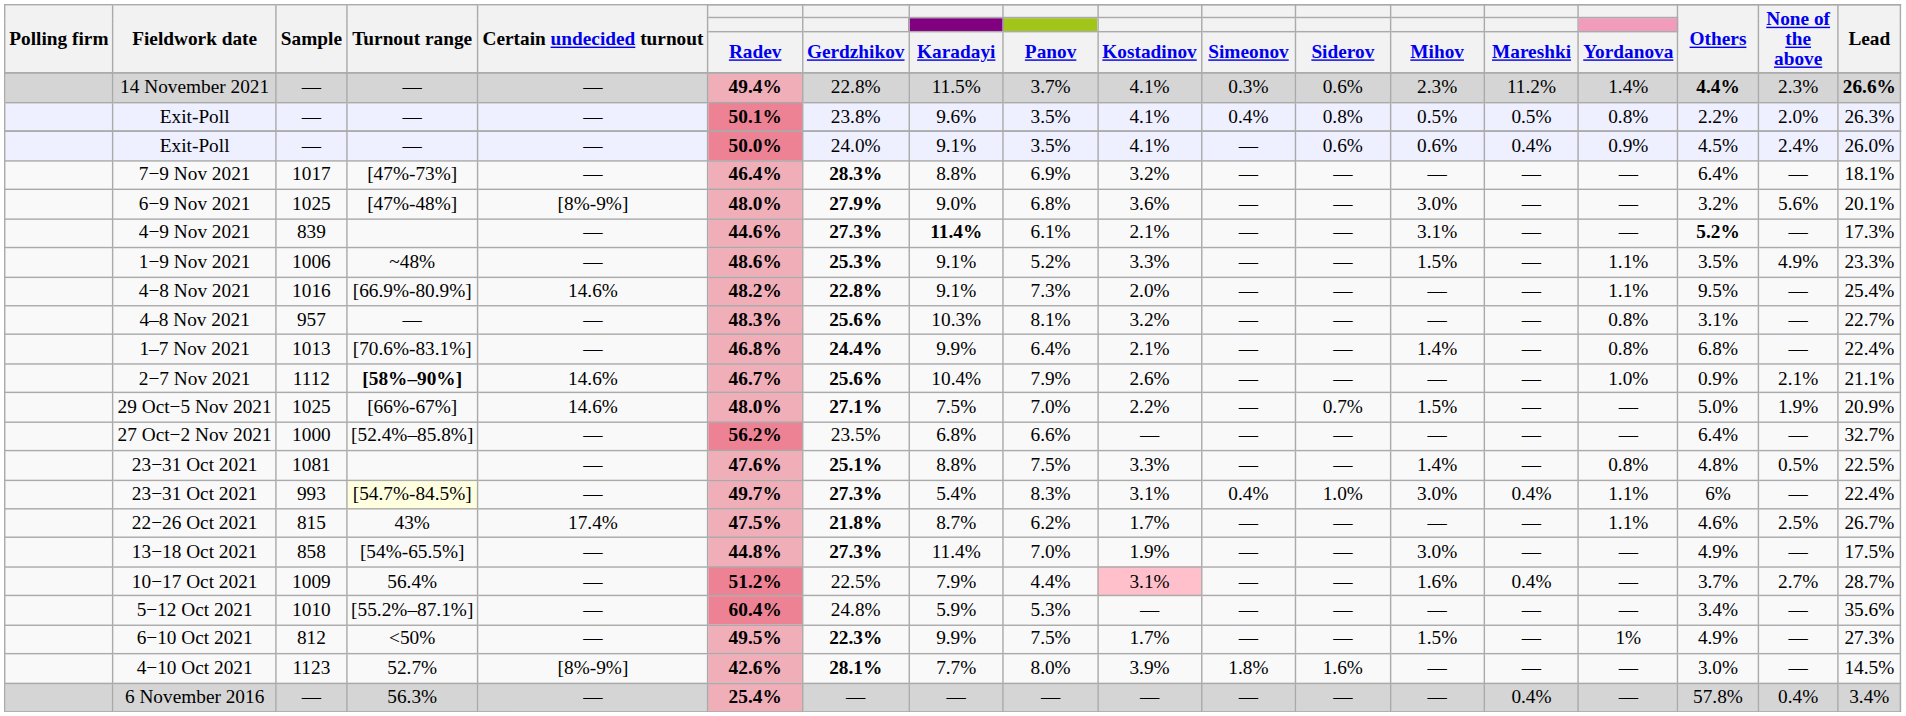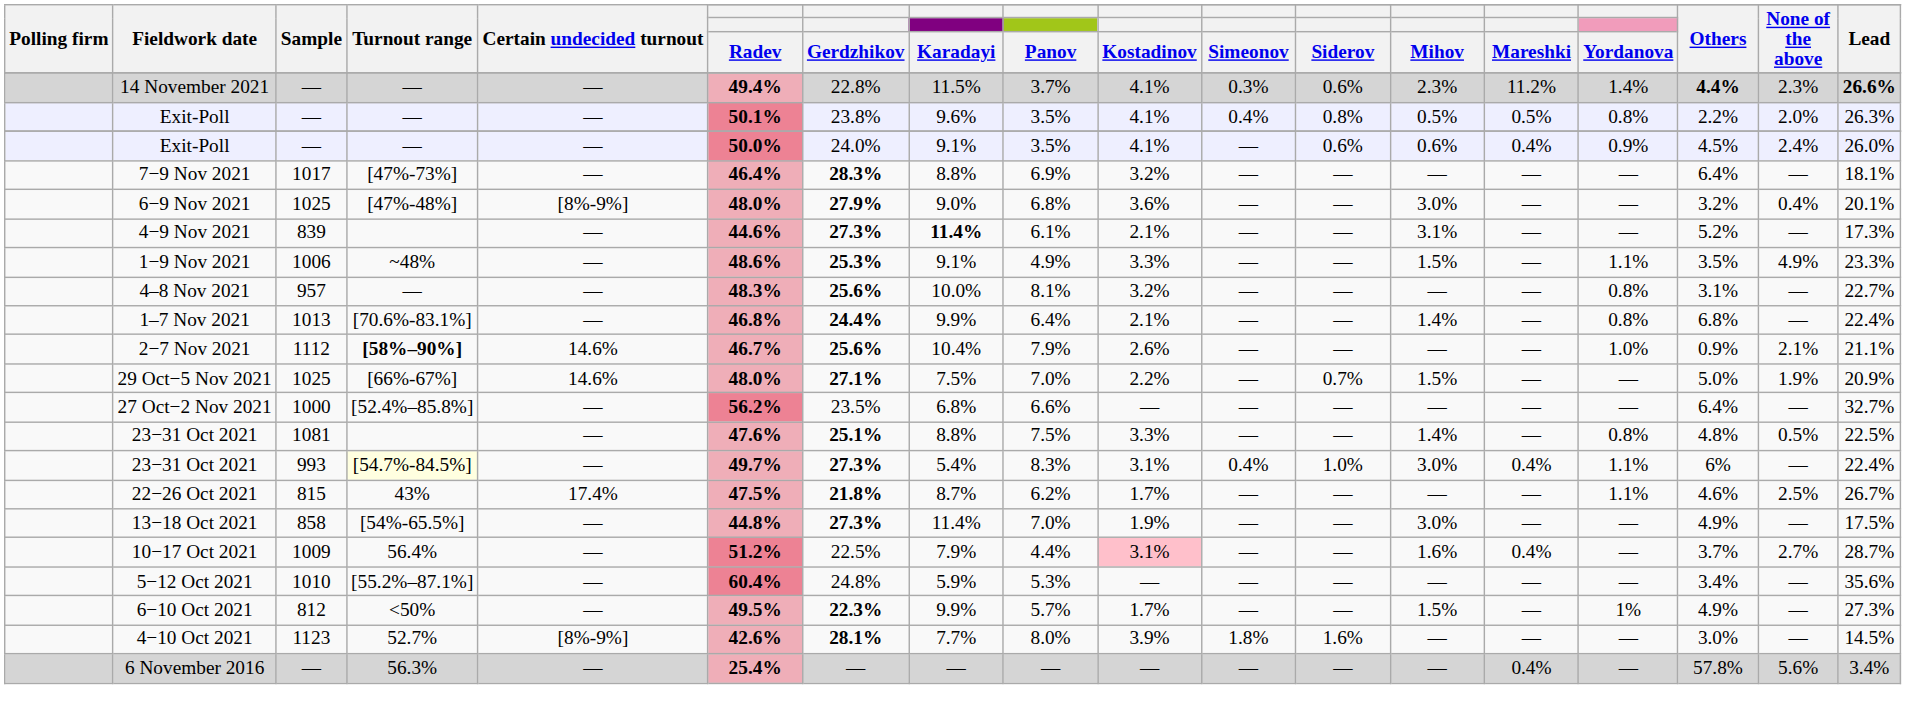6−9 Nov 2021 | None of the above: 5.6% -> 0.4%
4−9 Nov 2021 | Others: bold -> normal
1−9 Nov 2021 | Panov: 5.2% -> 4.9%
- row: 4−8 Nov 2021 | 1016 | [66.9%-80.9%] | 14.6% | 48.2% | 22.8% | 9.1% | 7.3% | 2.0% | — | — | — | — | 1.1% | 9.5% | — | 25.4%
4–8 Nov 2021 | Karadayi: 10.3% -> 10.0%
6−10 Oct 2021 | Panov: 7.5% -> 5.7%
6 November 2016 | None of the above: 0.4% -> 5.6%
